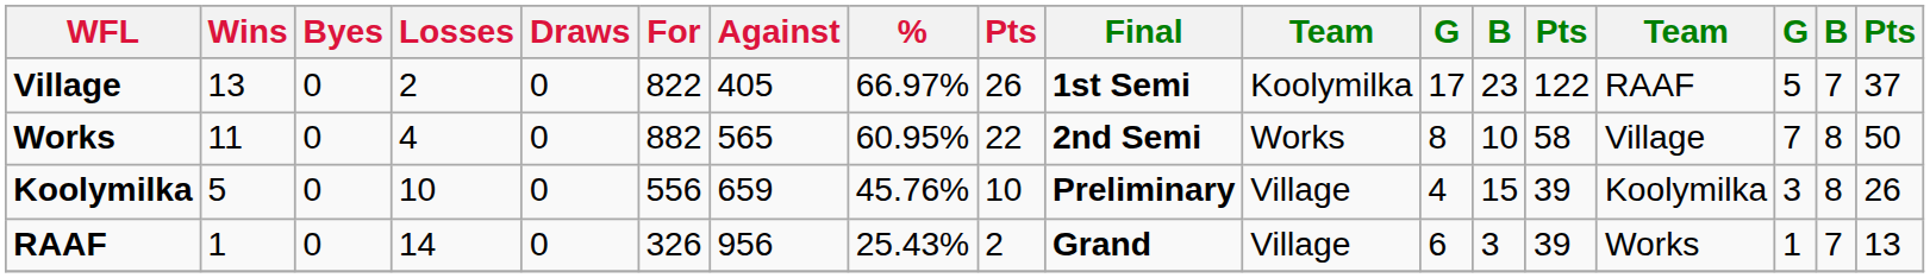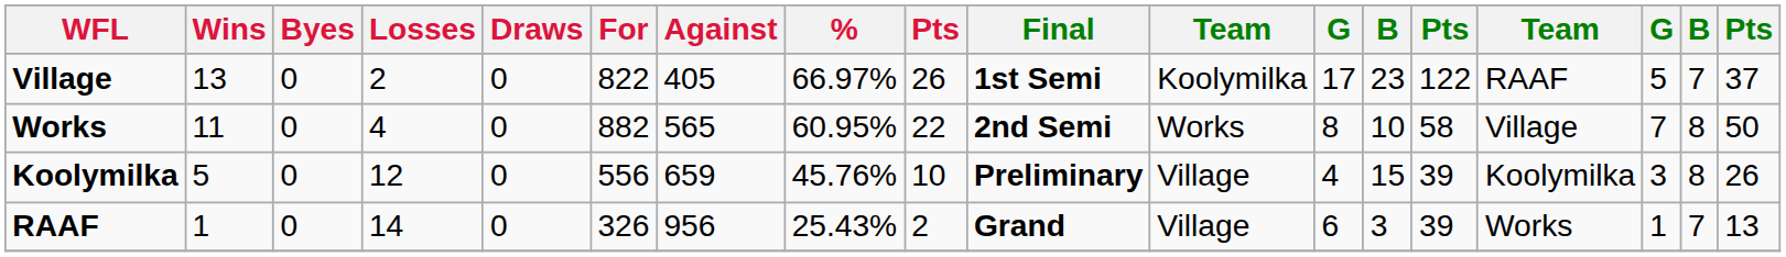row 4 | Losses: 10 -> 12
